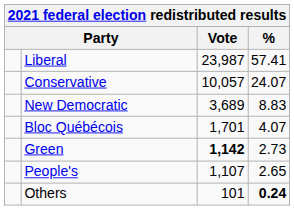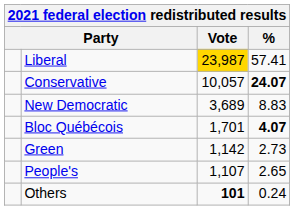Liberal | Vote: no background -> gold background
Conservative | %: normal -> bold
Bloc Québécois | %: normal -> bold
Green | Vote: bold -> normal
Others | Vote: normal -> bold
Others | %: bold -> normal
